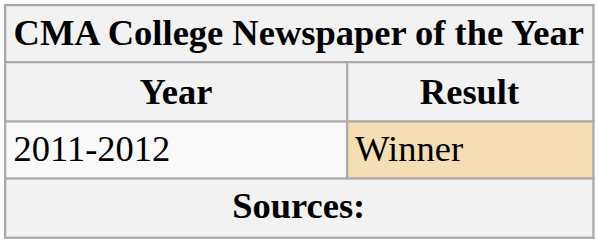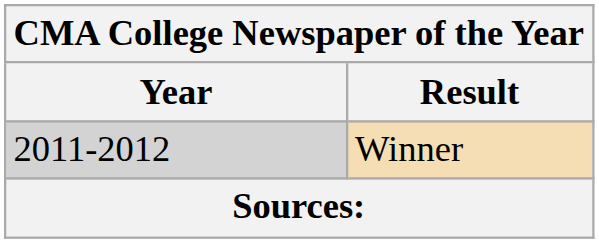Winner | Year: no background -> lightgrey background
